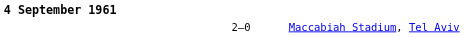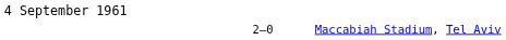4 September 1961 | column 1: bold -> normal
